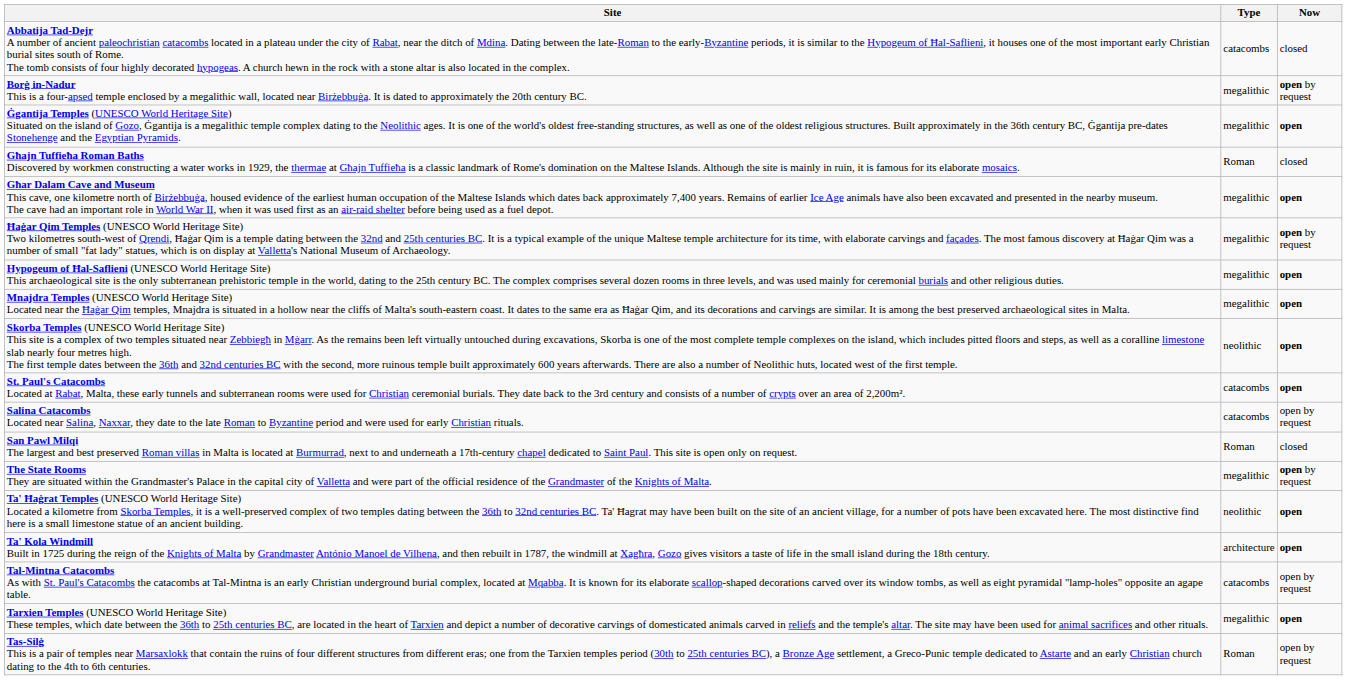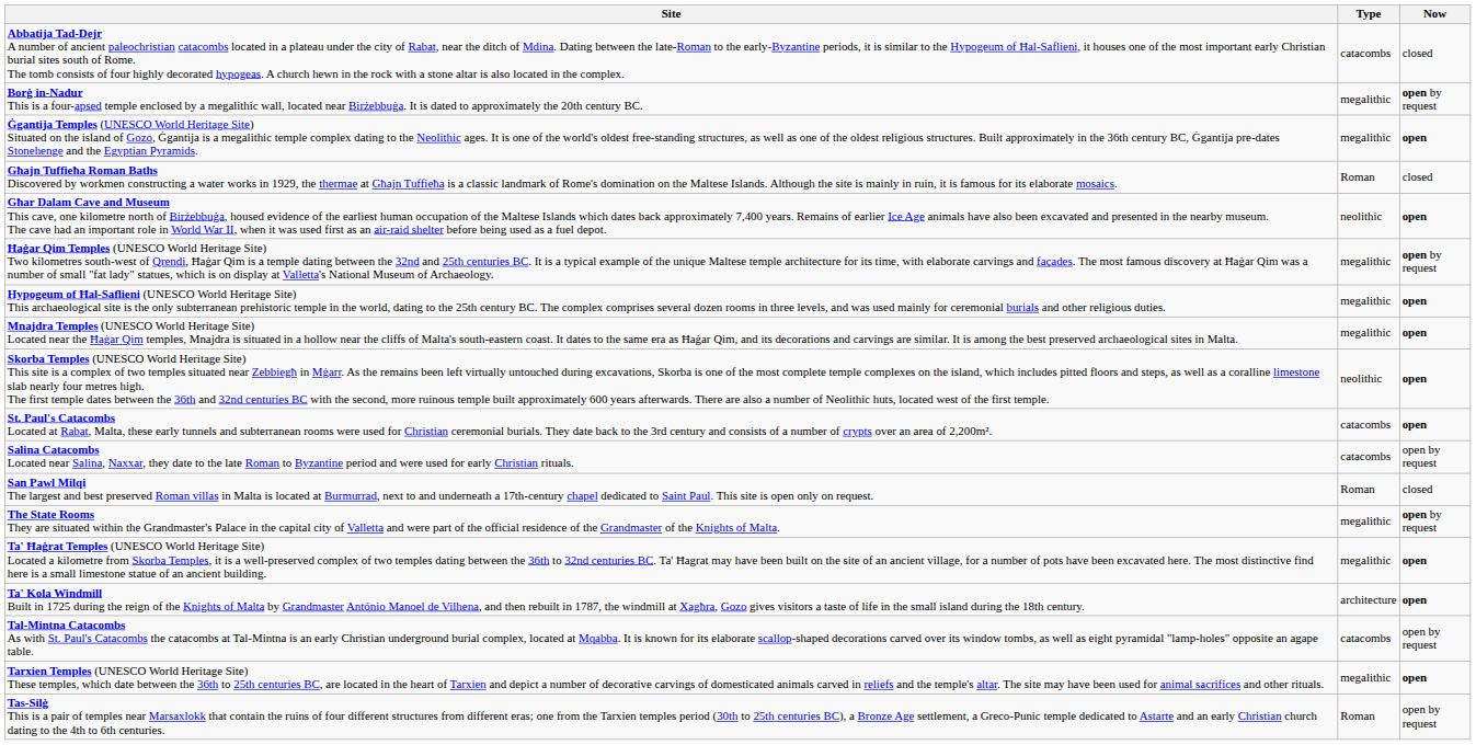row 6 | Type: megalithic -> neolithic
row 15 | Type: neolithic -> megalithic
